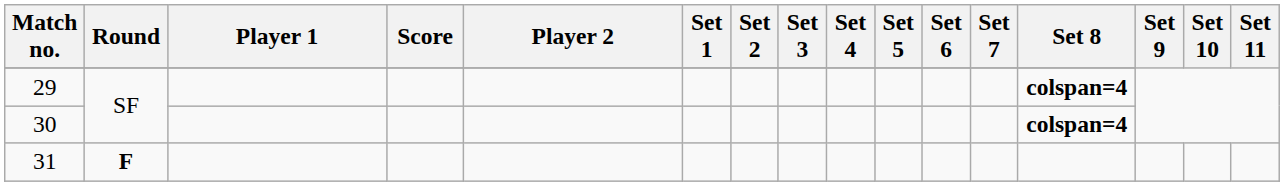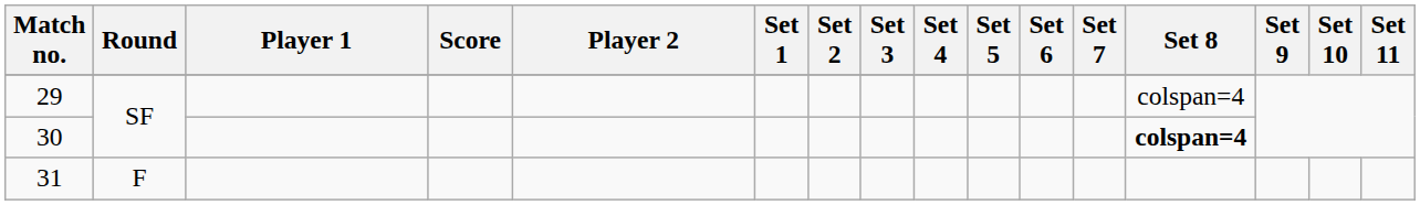29 | Set 8: bold -> normal
31 | Round: bold -> normal
